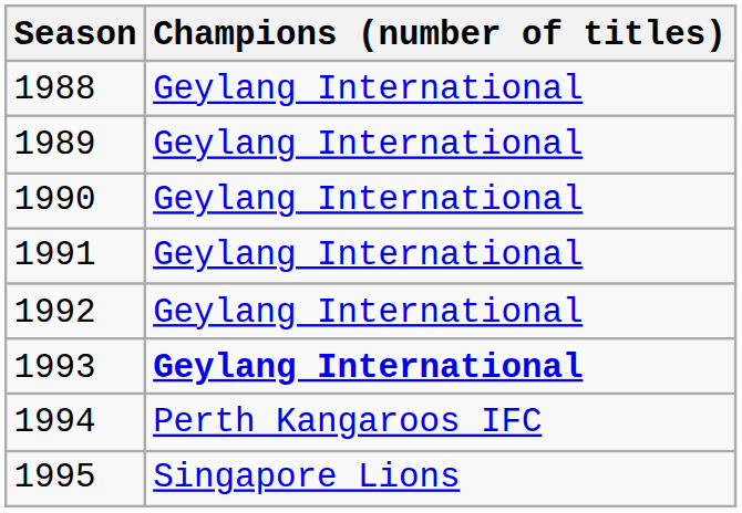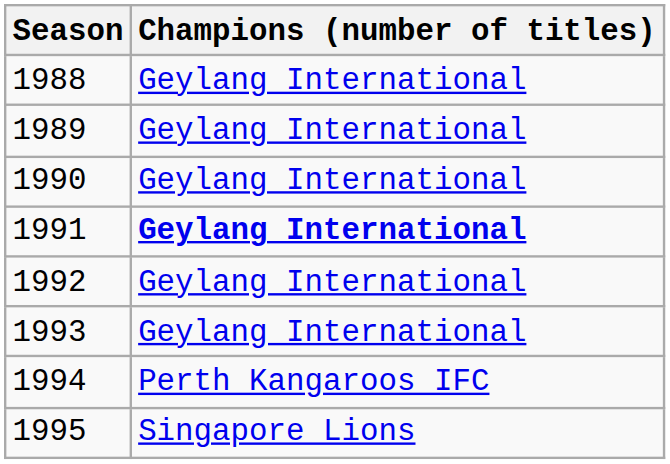1991 | Champions (number of titles): normal -> bold
1993 | Champions (number of titles): bold -> normal
